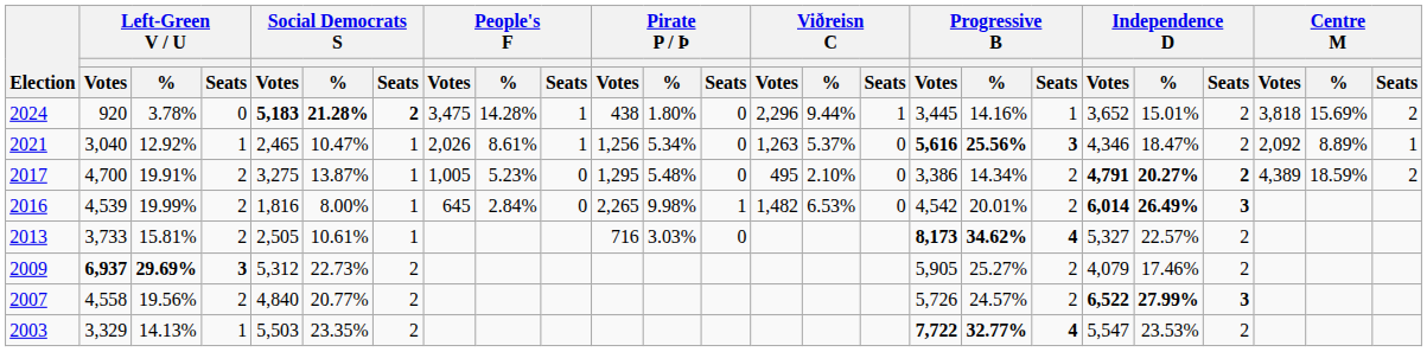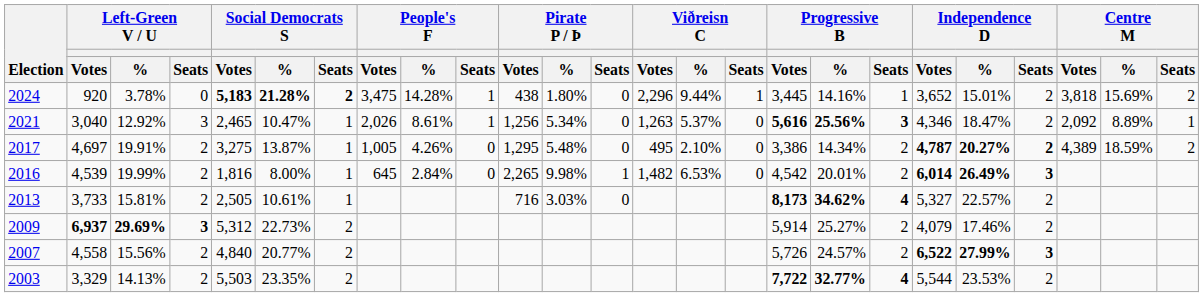2021 | Left-Green V / U / Seats: 1 -> 3
2017 | Left-Green V / U / Votes: 4,700 -> 4,697
2017 | People's F / %: 5.23% -> 4.26%
2017 | Independence D / Votes: 4,791 -> 4,787
2009 | Progressive B / Votes: 5,905 -> 5,914
2007 | Left-Green V / U / %: 19.56% -> 15.56%
2003 | Left-Green V / U / Seats: 1 -> 2
2003 | Independence D / Votes: 5,547 -> 5,544
